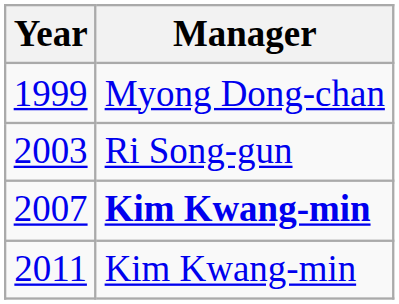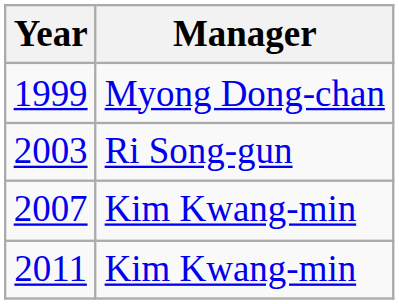2007 | Manager: bold -> normal
